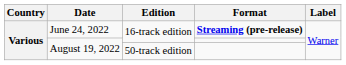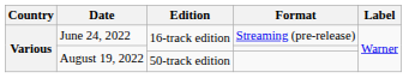June 24, 2022 | Format: bold -> normal
